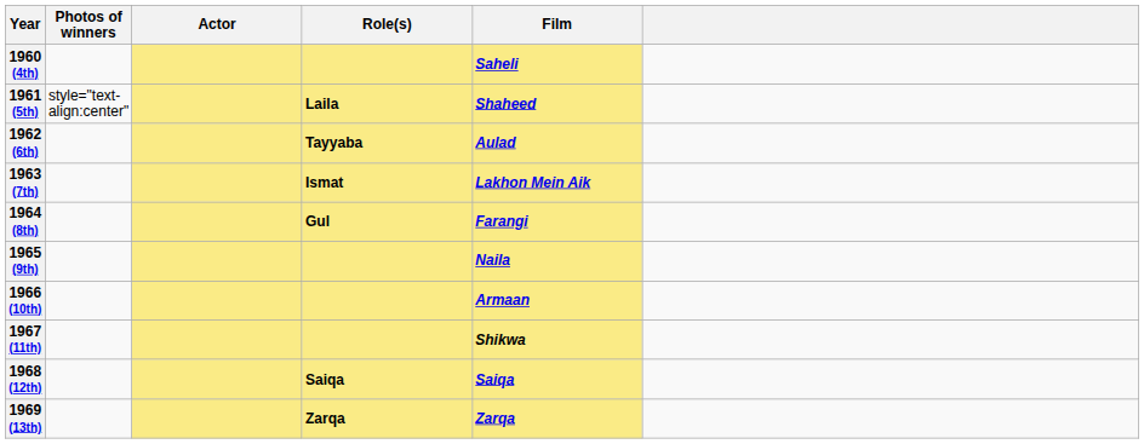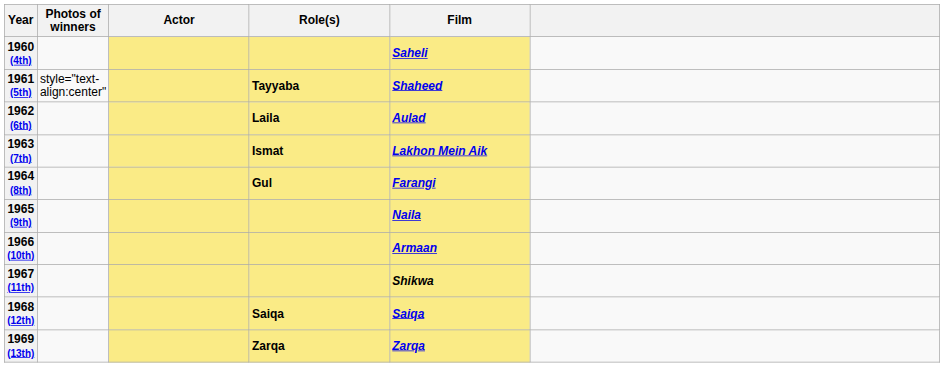1961 (5th) | Role(s): Laila -> Tayyaba
1962 (6th) | Role(s): Tayyaba -> Laila
